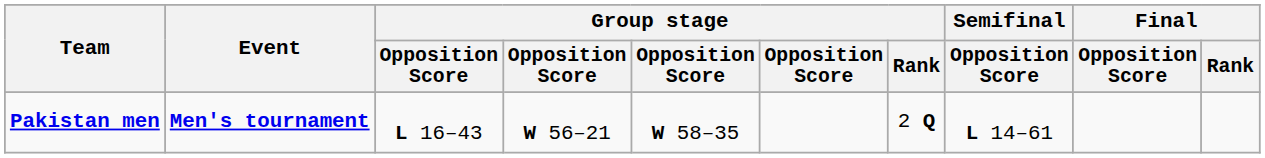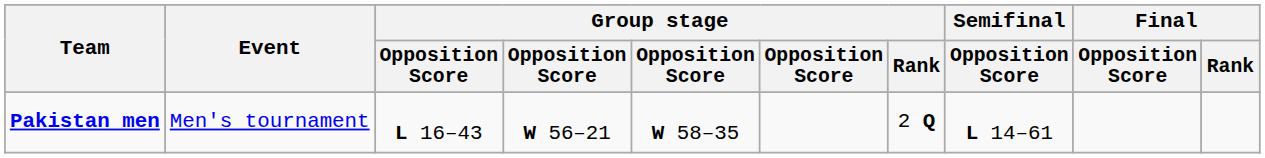Pakistan men | Event: bold -> normal
